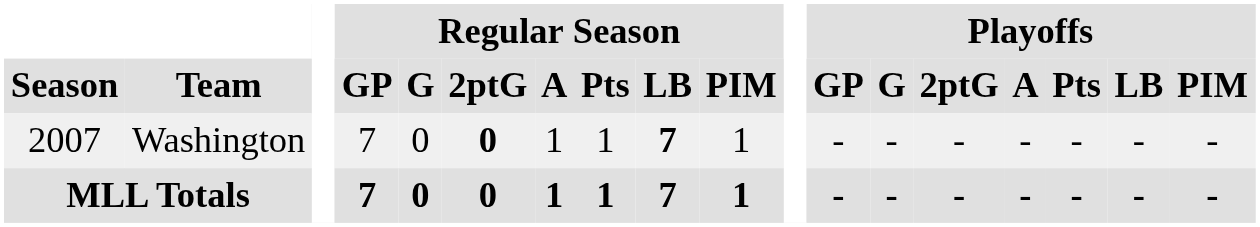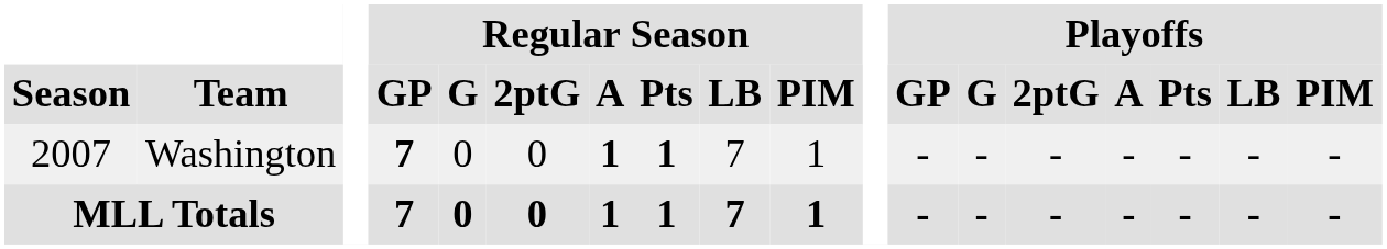Washington | Regular Season / GP: normal -> bold
Washington | Regular Season / 2ptG: bold -> normal
Washington | Regular Season / A: normal -> bold
Washington | Regular Season / Pts: normal -> bold
Washington | Regular Season / LB: bold -> normal
